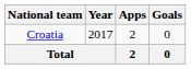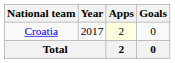Croatia | Apps: no background -> lightyellow background
